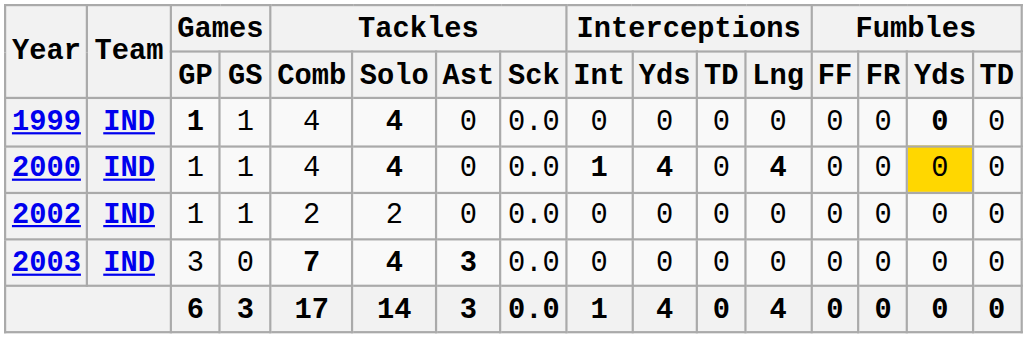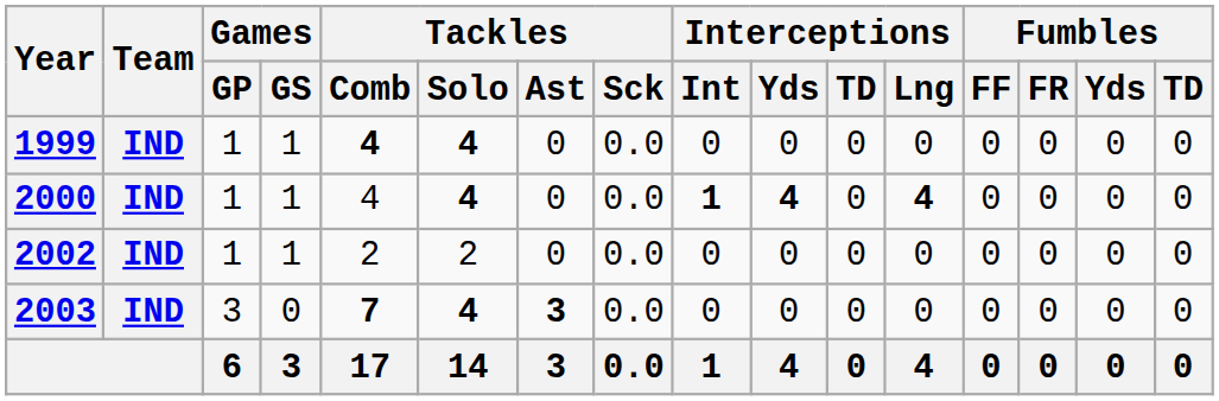1999 | Games / GP: bold -> normal
1999 | Tackles / Comb: normal -> bold
1999 | Fumbles / Yds: bold -> normal
2000 | Fumbles / Yds: gold background -> no background
